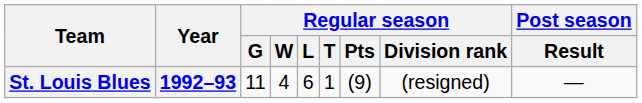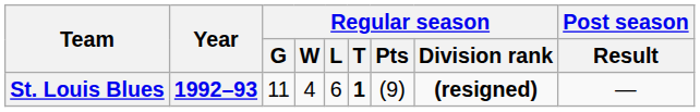St. Louis Blues | Regular season / T: normal -> bold
St. Louis Blues | Regular season / Division rank: normal -> bold
